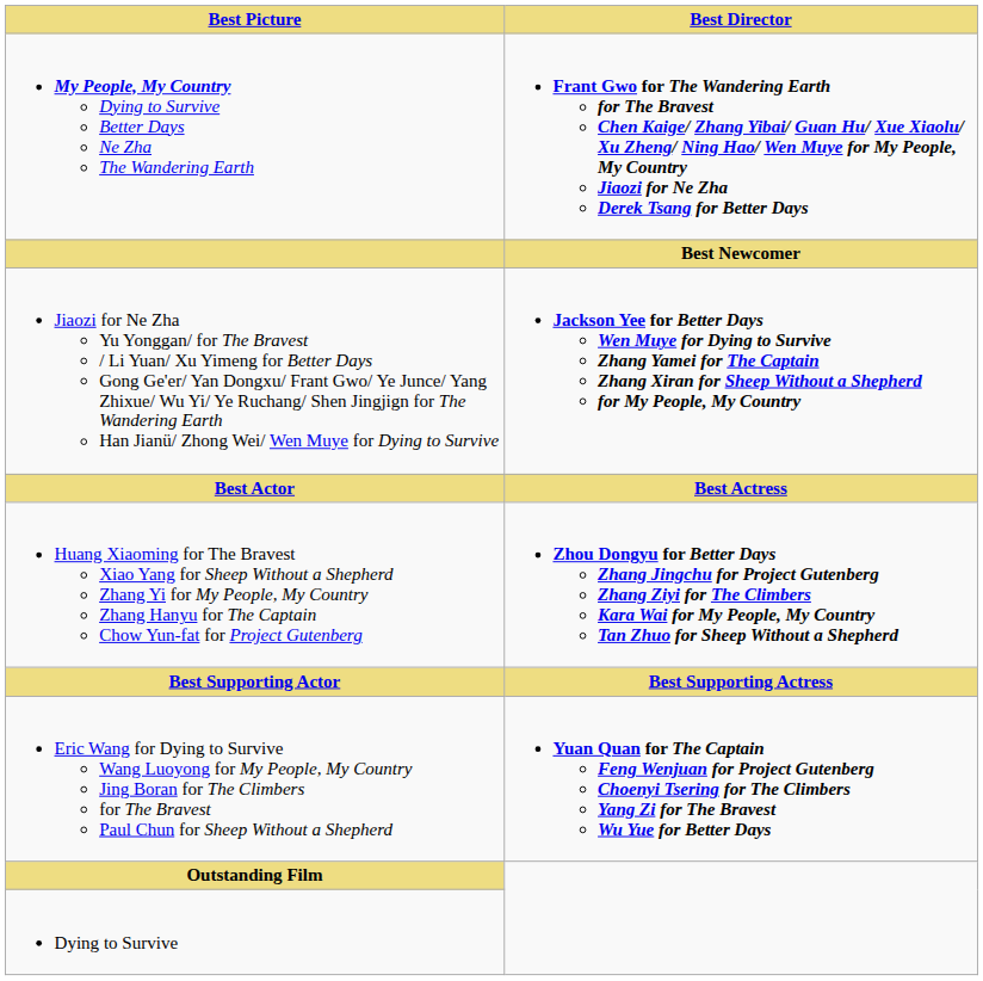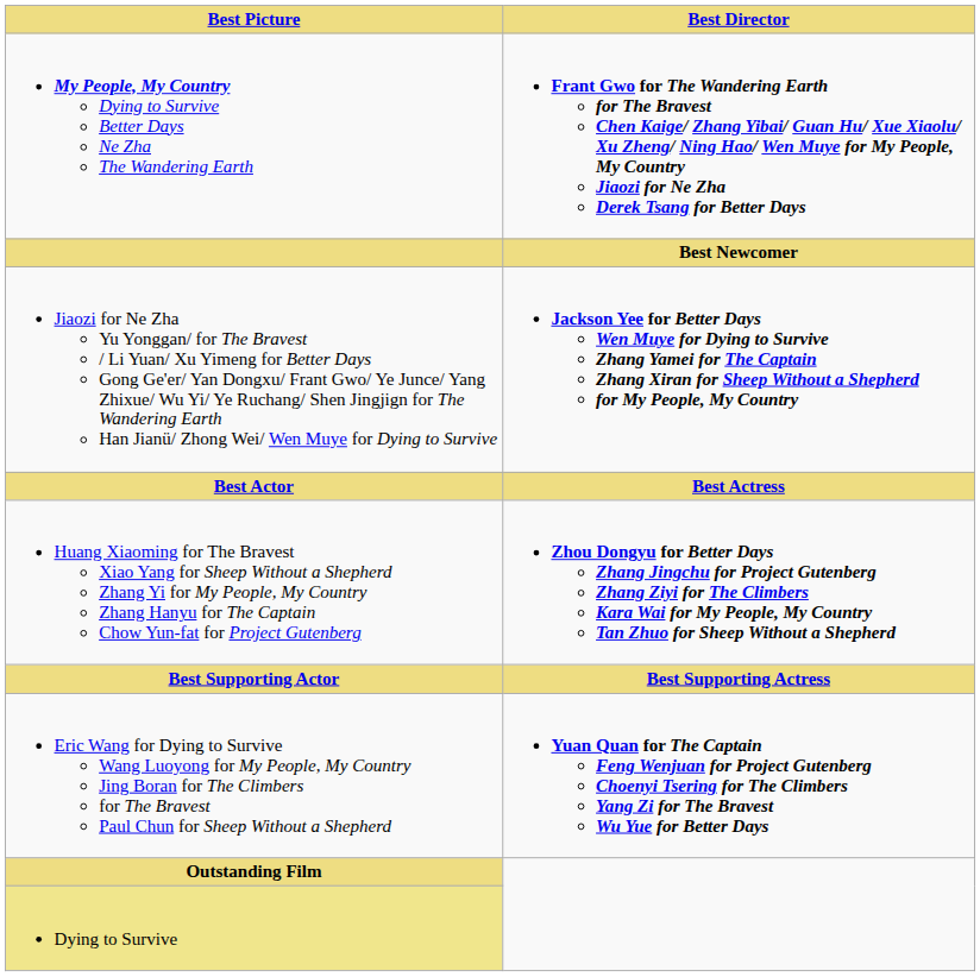Dying to Survive | Best Picture: no background -> khaki background
